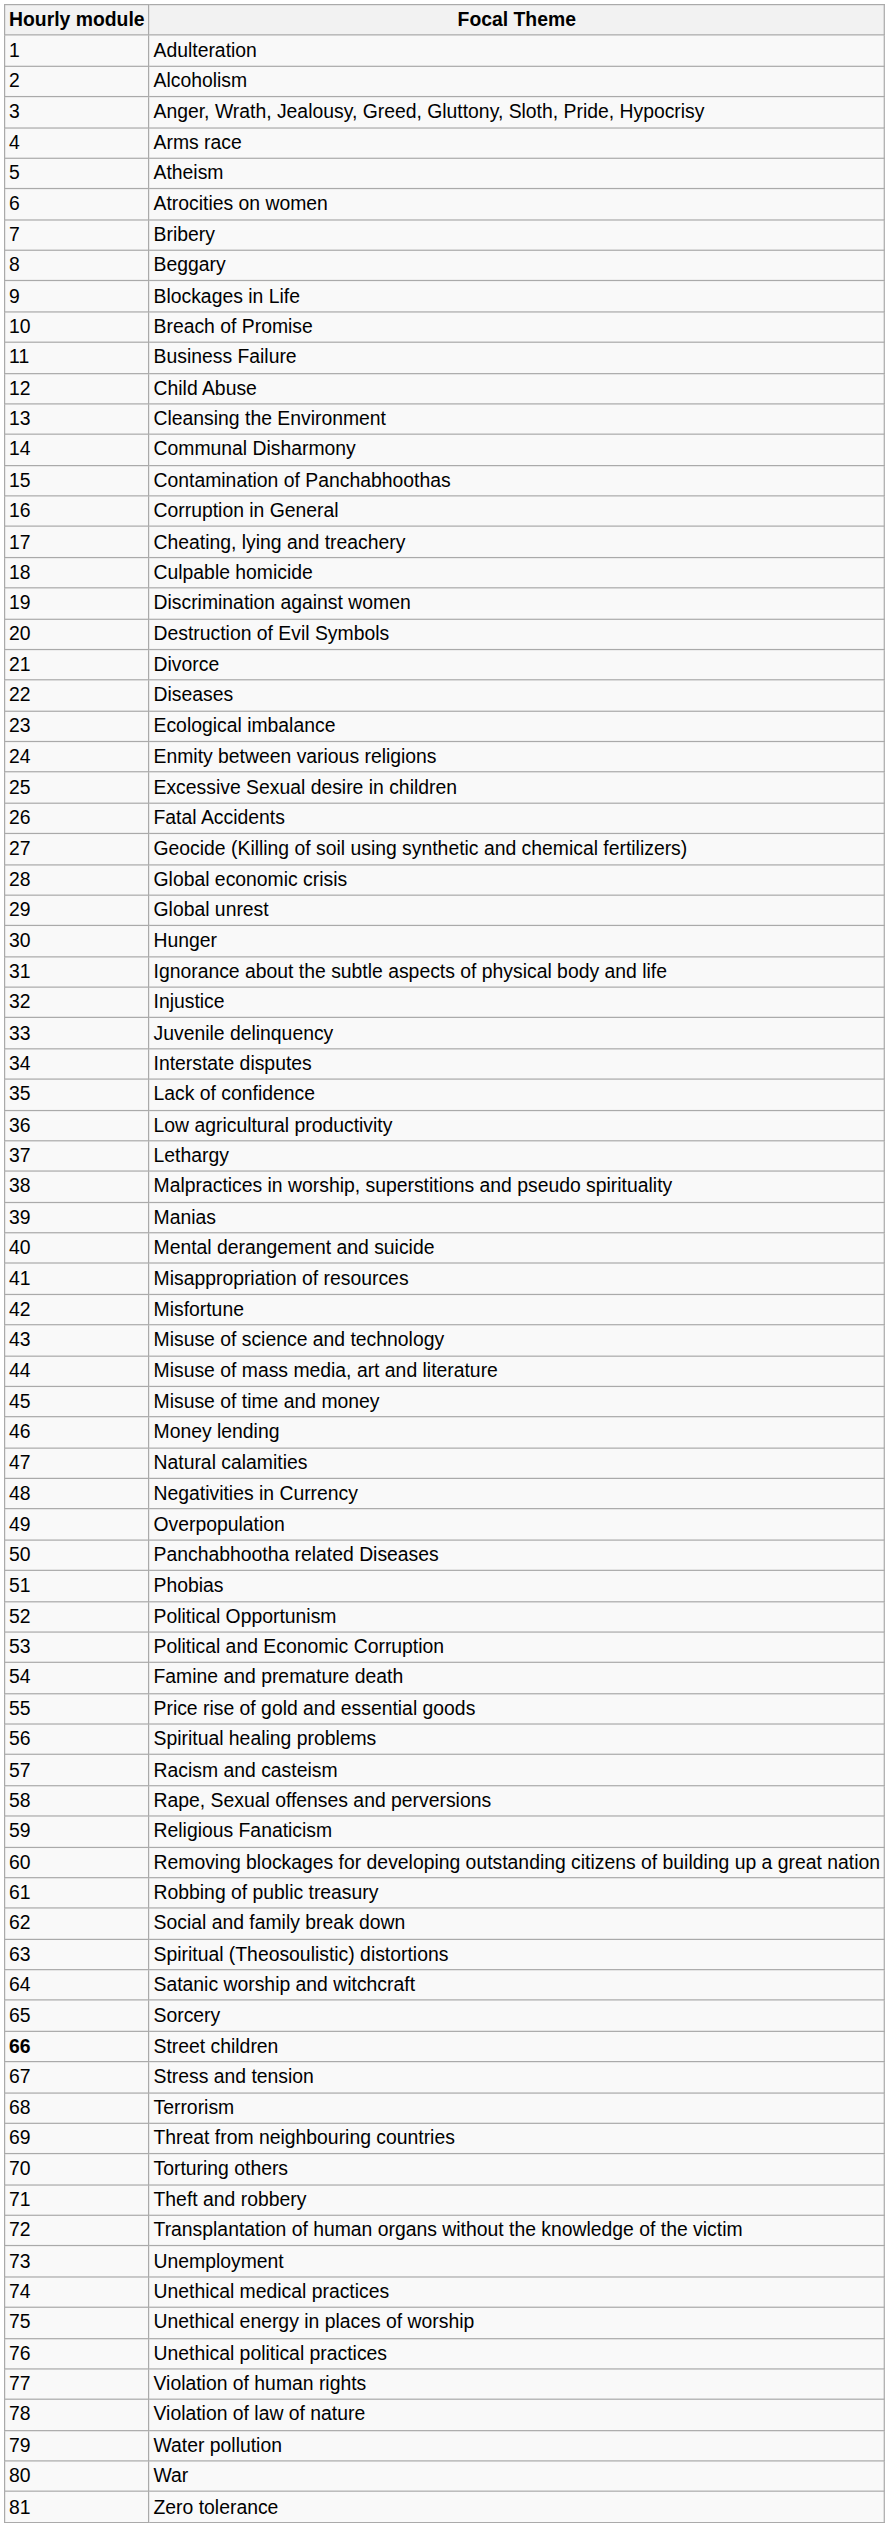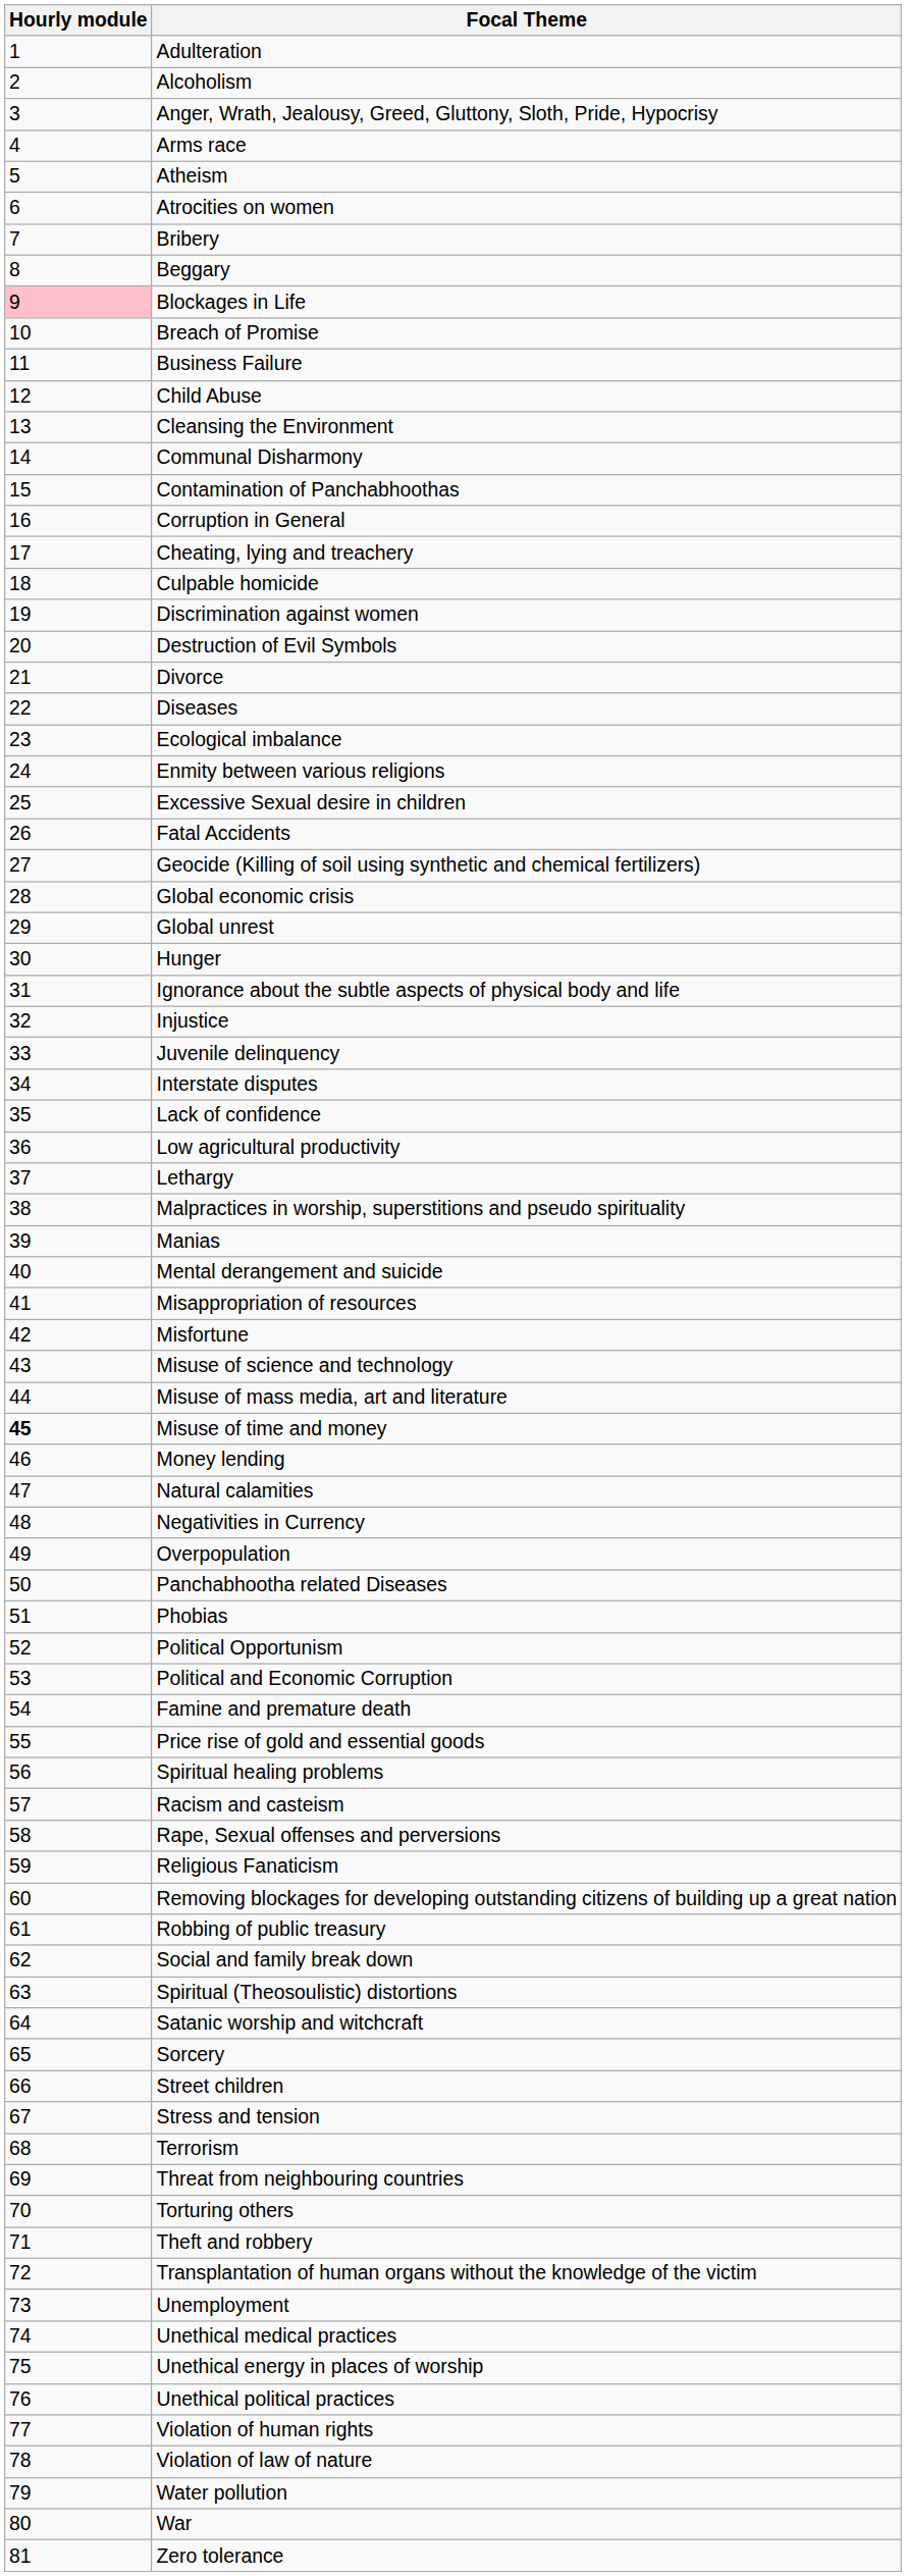Blockages in Life | Hourly module: no background -> pink background
Misuse of time and money | Hourly module: normal -> bold
Street children | Hourly module: bold -> normal
